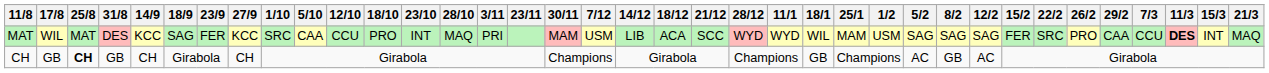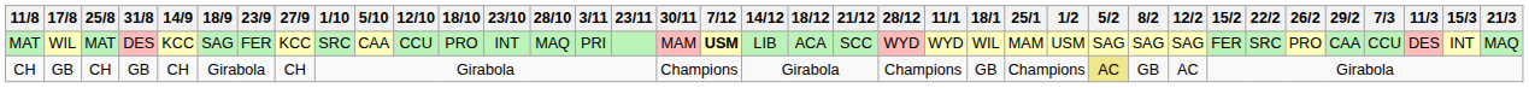row 2 | 7/12: normal -> bold
row 2 | 11/3: bold -> normal
row 3 | 25/8: bold -> normal
row 3 | 5/2: no background -> khaki background
